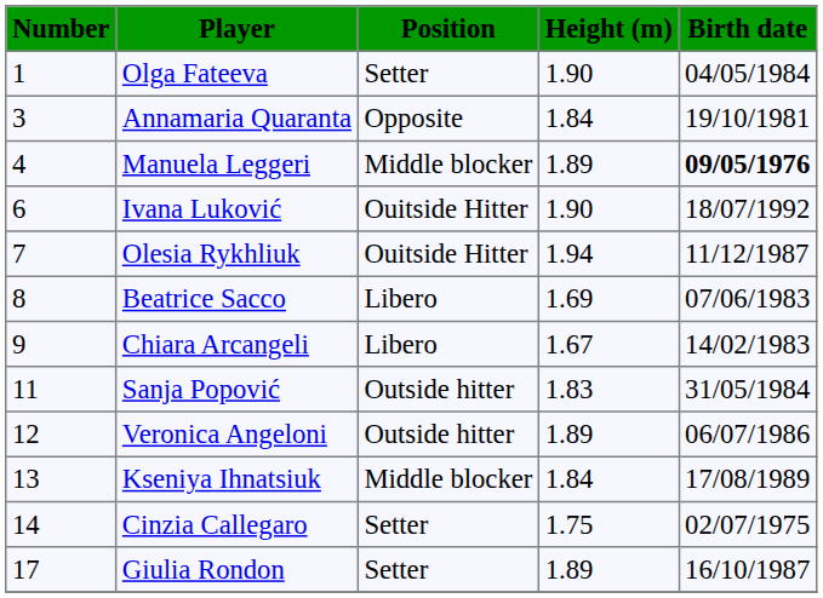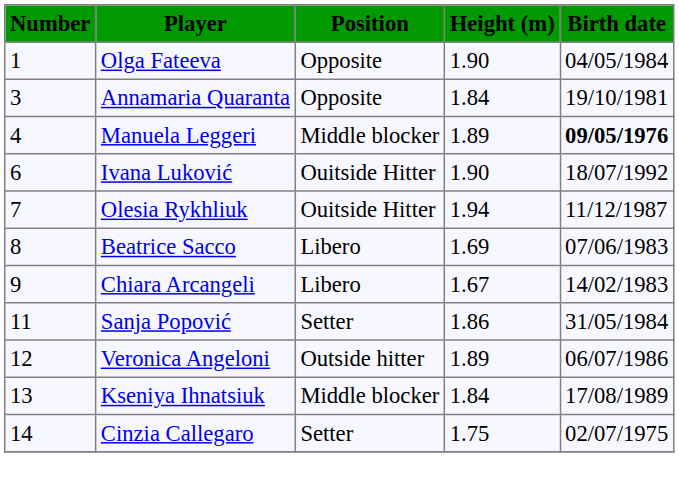Olga Fateeva | Position: Setter -> Opposite
Sanja Popović | Position: Outside hitter -> Setter
Sanja Popović | Height (m): 1.83 -> 1.86
- row: 17 | Giulia Rondon | Setter | 1.89 | 16/10/1987
